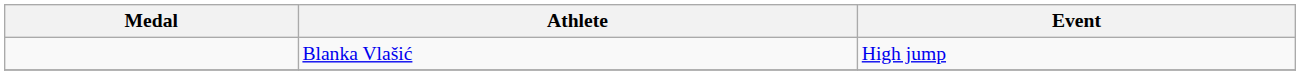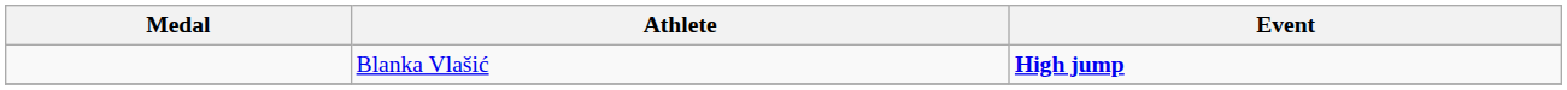Blanka Vlašić | Event: normal -> bold
